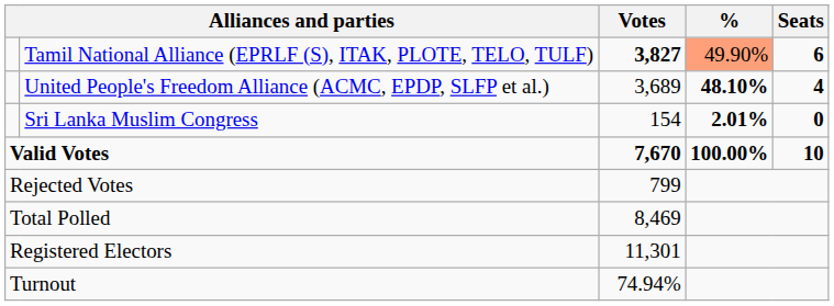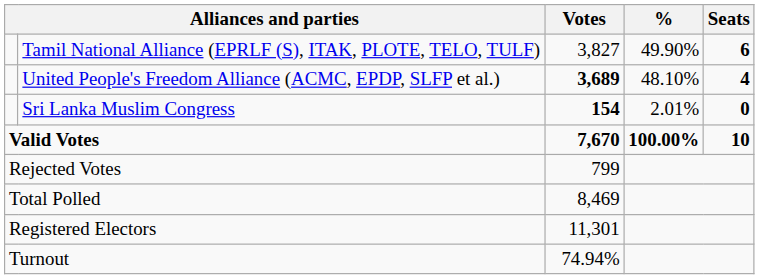Tamil National Alliance (EPRLF (S), ITAK, PLOTE, TELO, TULF) | Votes: bold -> normal
Tamil National Alliance (EPRLF (S), ITAK, PLOTE, TELO, TULF) | %: lightsalmon background -> no background
United People's Freedom Alliance (ACMC, EPDP, SLFP et al.) | Votes: normal -> bold
United People's Freedom Alliance (ACMC, EPDP, SLFP et al.) | %: bold -> normal
Sri Lanka Muslim Congress | Votes: normal -> bold
Sri Lanka Muslim Congress | %: bold -> normal
